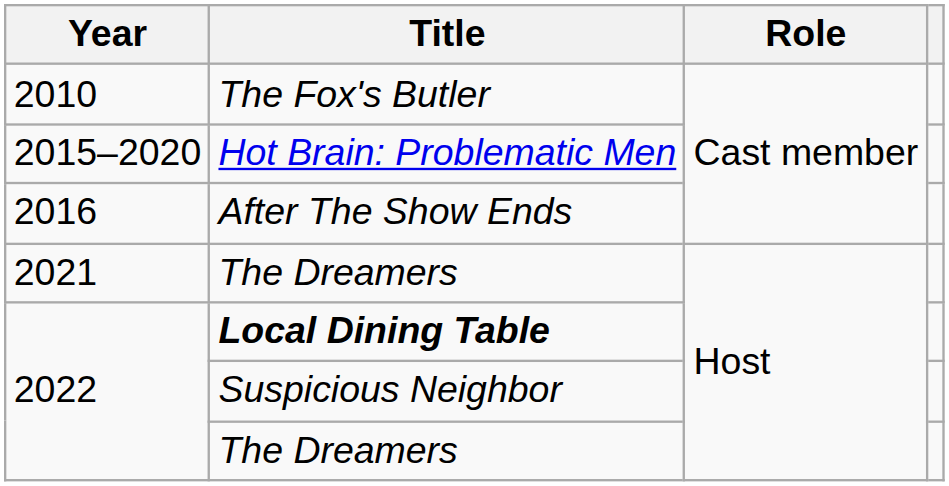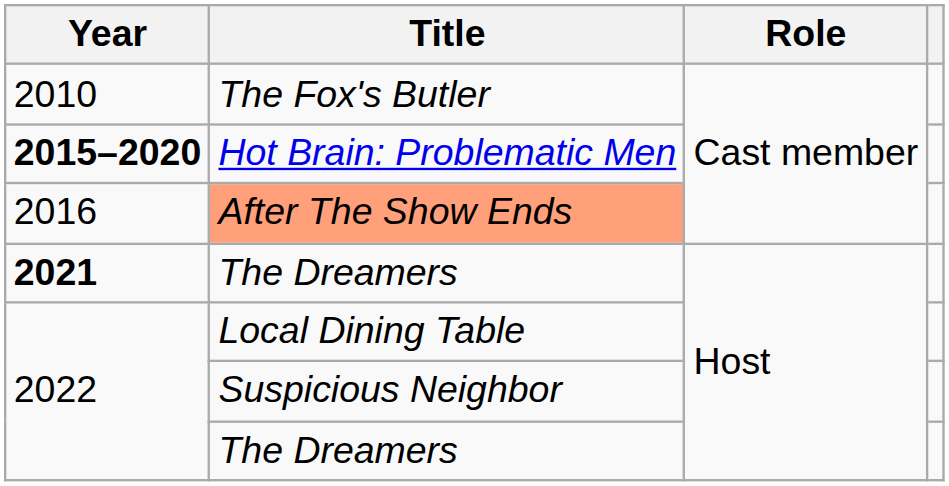Hot Brain: Problematic Men | Year: normal -> bold
After The Show Ends | Title: no background -> lightsalmon background
2021 / The Dreamers | Year: normal -> bold
Local Dining Table | Title: bold -> normal
